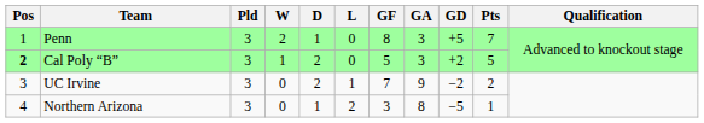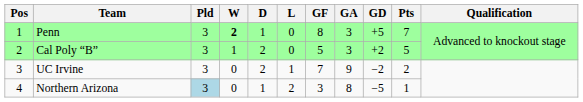Penn | W: normal -> bold
Cal Poly “B” | Pos: bold -> normal
Northern Arizona | Pld: no background -> lightblue background
